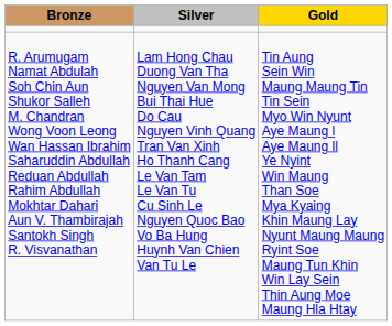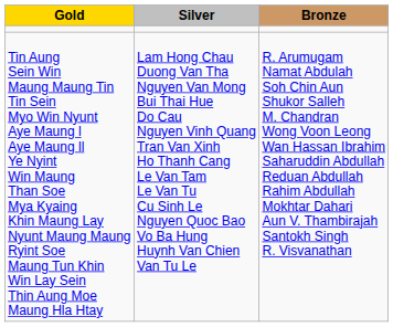columns swapped: Gold <-> Bronze
